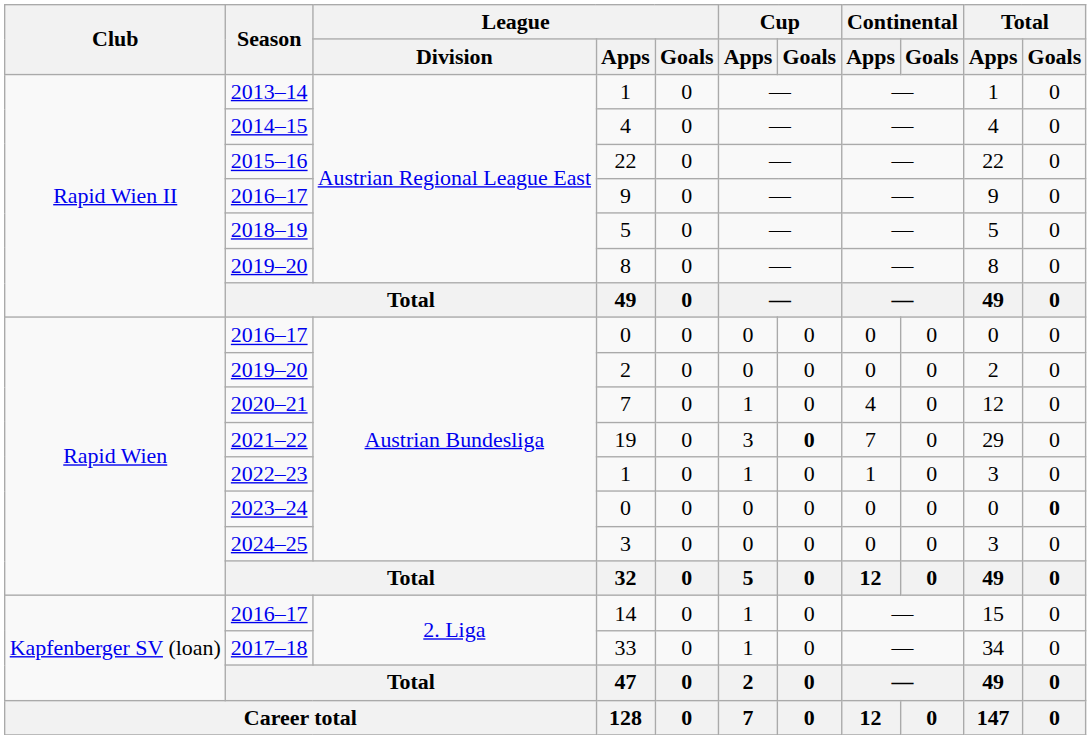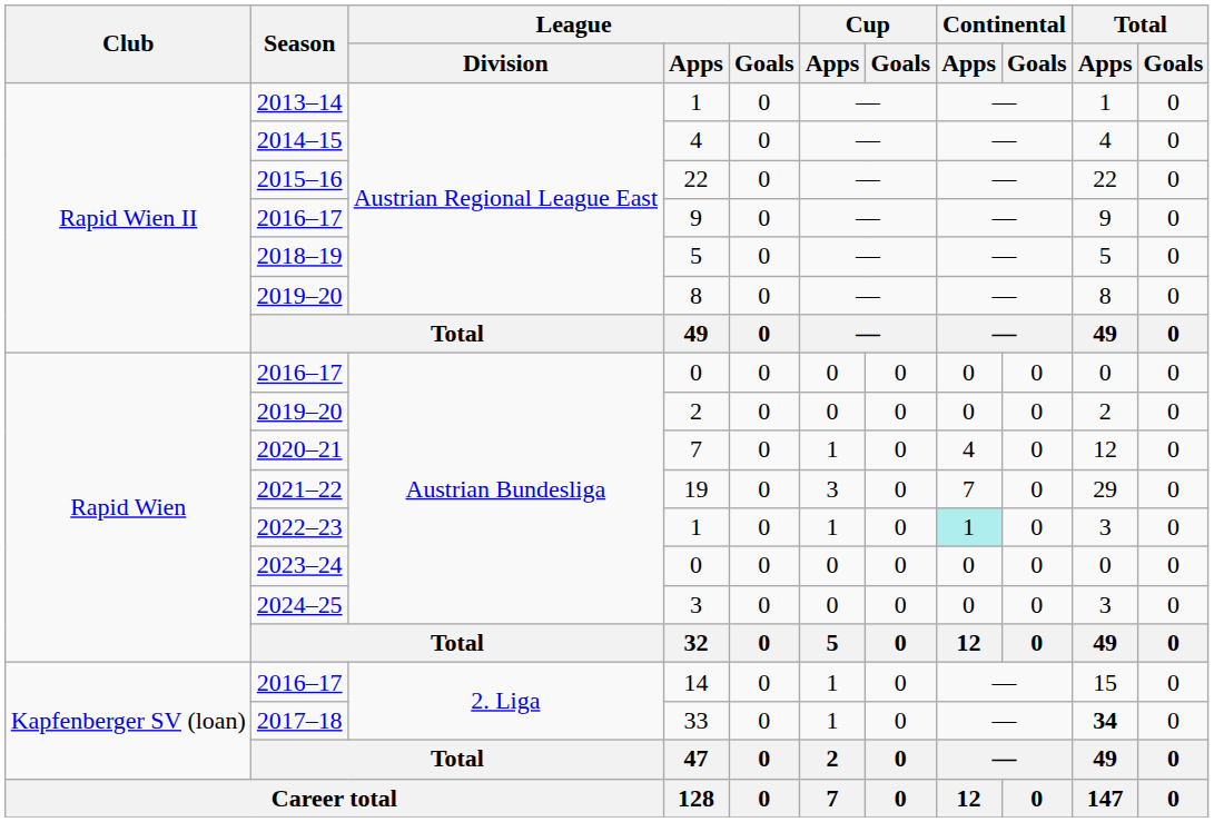19 | Cup / Goals: bold -> normal
2022–23 / 1 | Continental / Apps: no background -> paleturquoise background
2023–24 / 0 | Total / Goals: bold -> normal
33 | Total / Apps: normal -> bold
